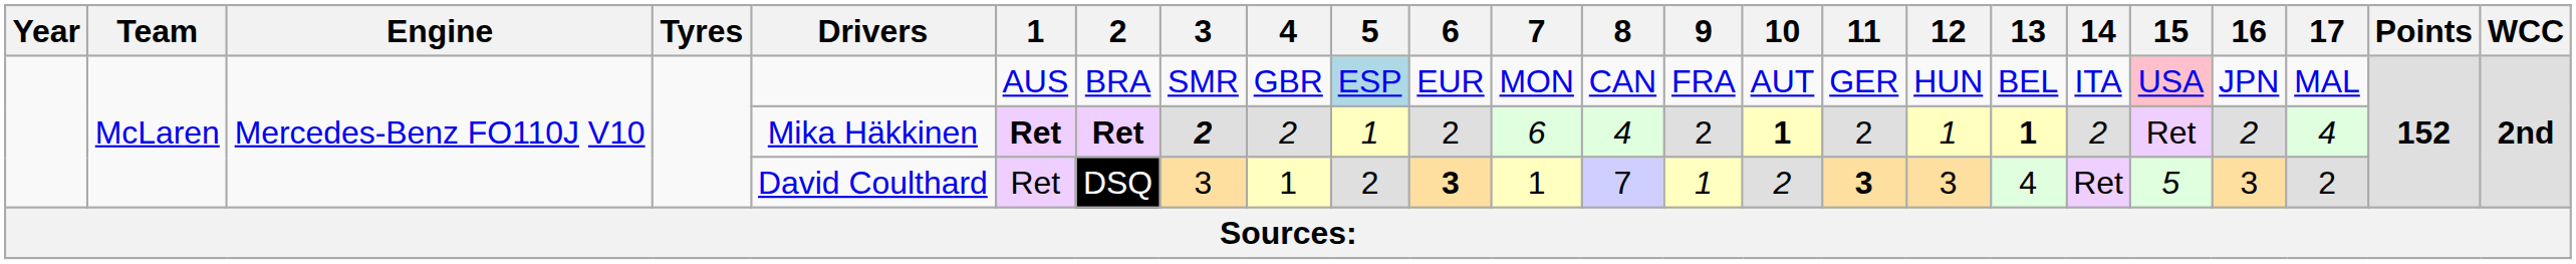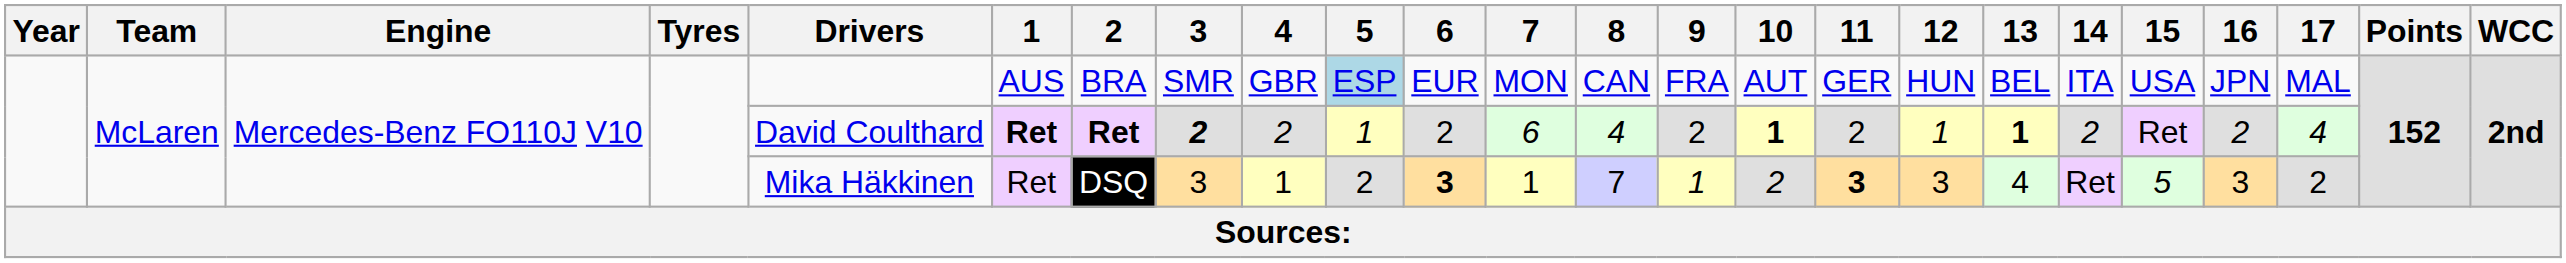row 2 | 15: pink background -> no background
row 3 | Drivers: Mika Häkkinen -> David Coulthard
row 4 | Drivers: David Coulthard -> Mika Häkkinen
